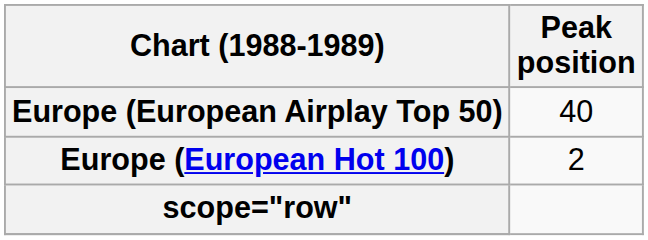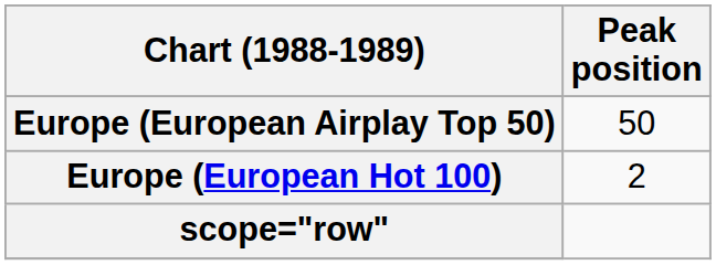Europe (European Airplay Top 50) | Peak position: 40 -> 50
